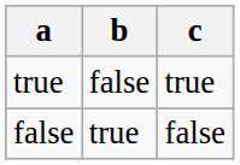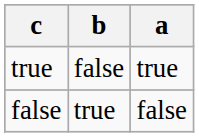columns swapped: a <-> c
